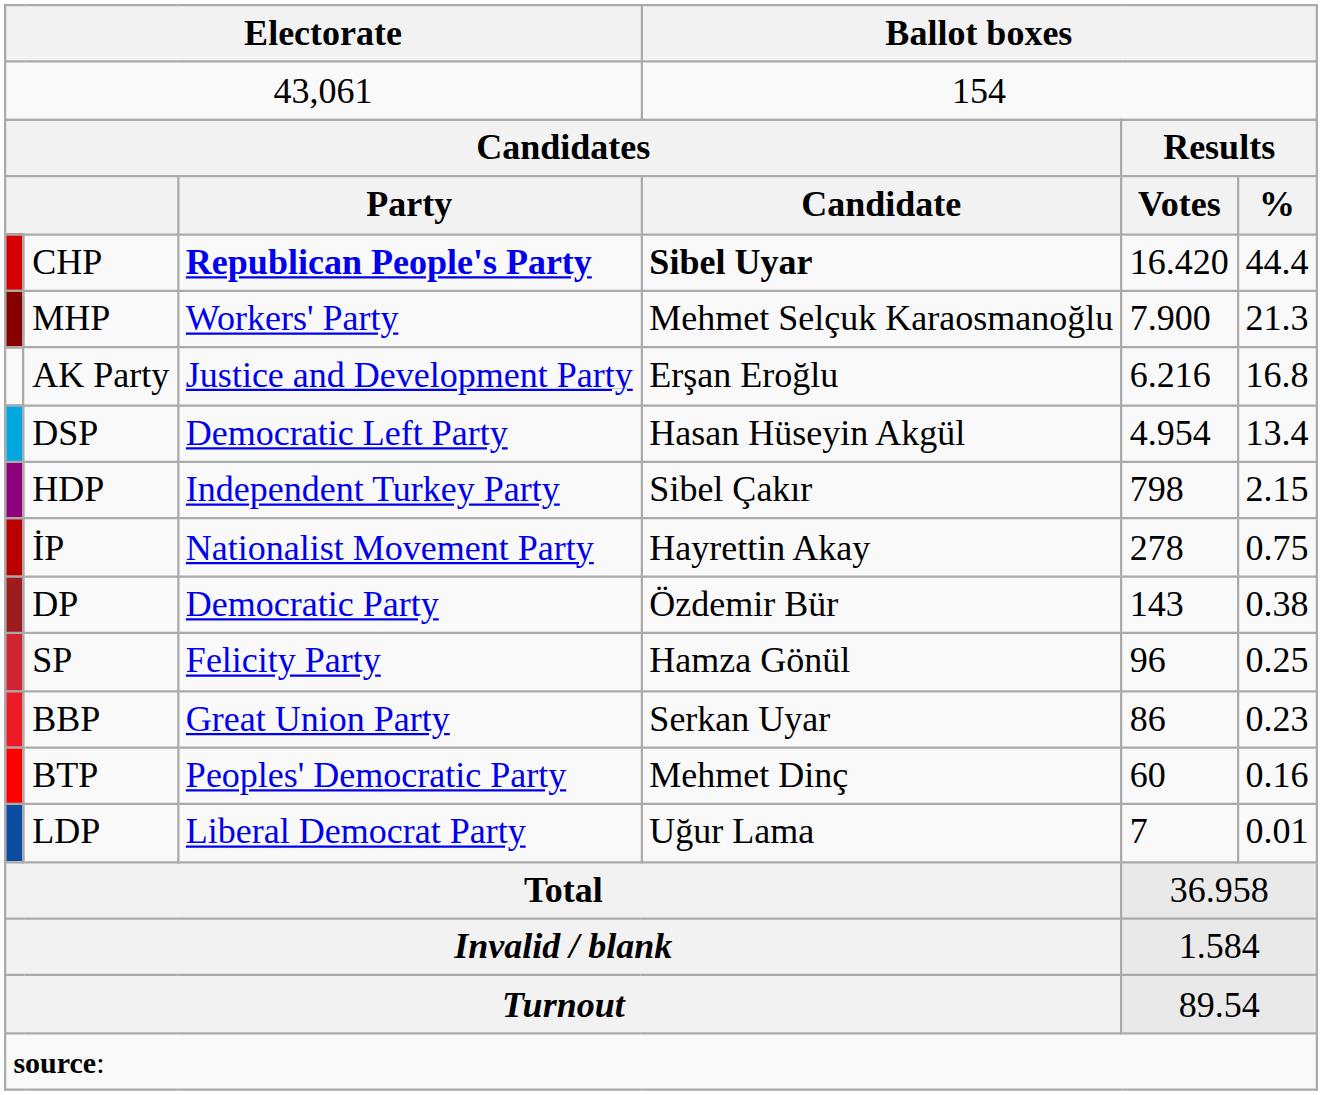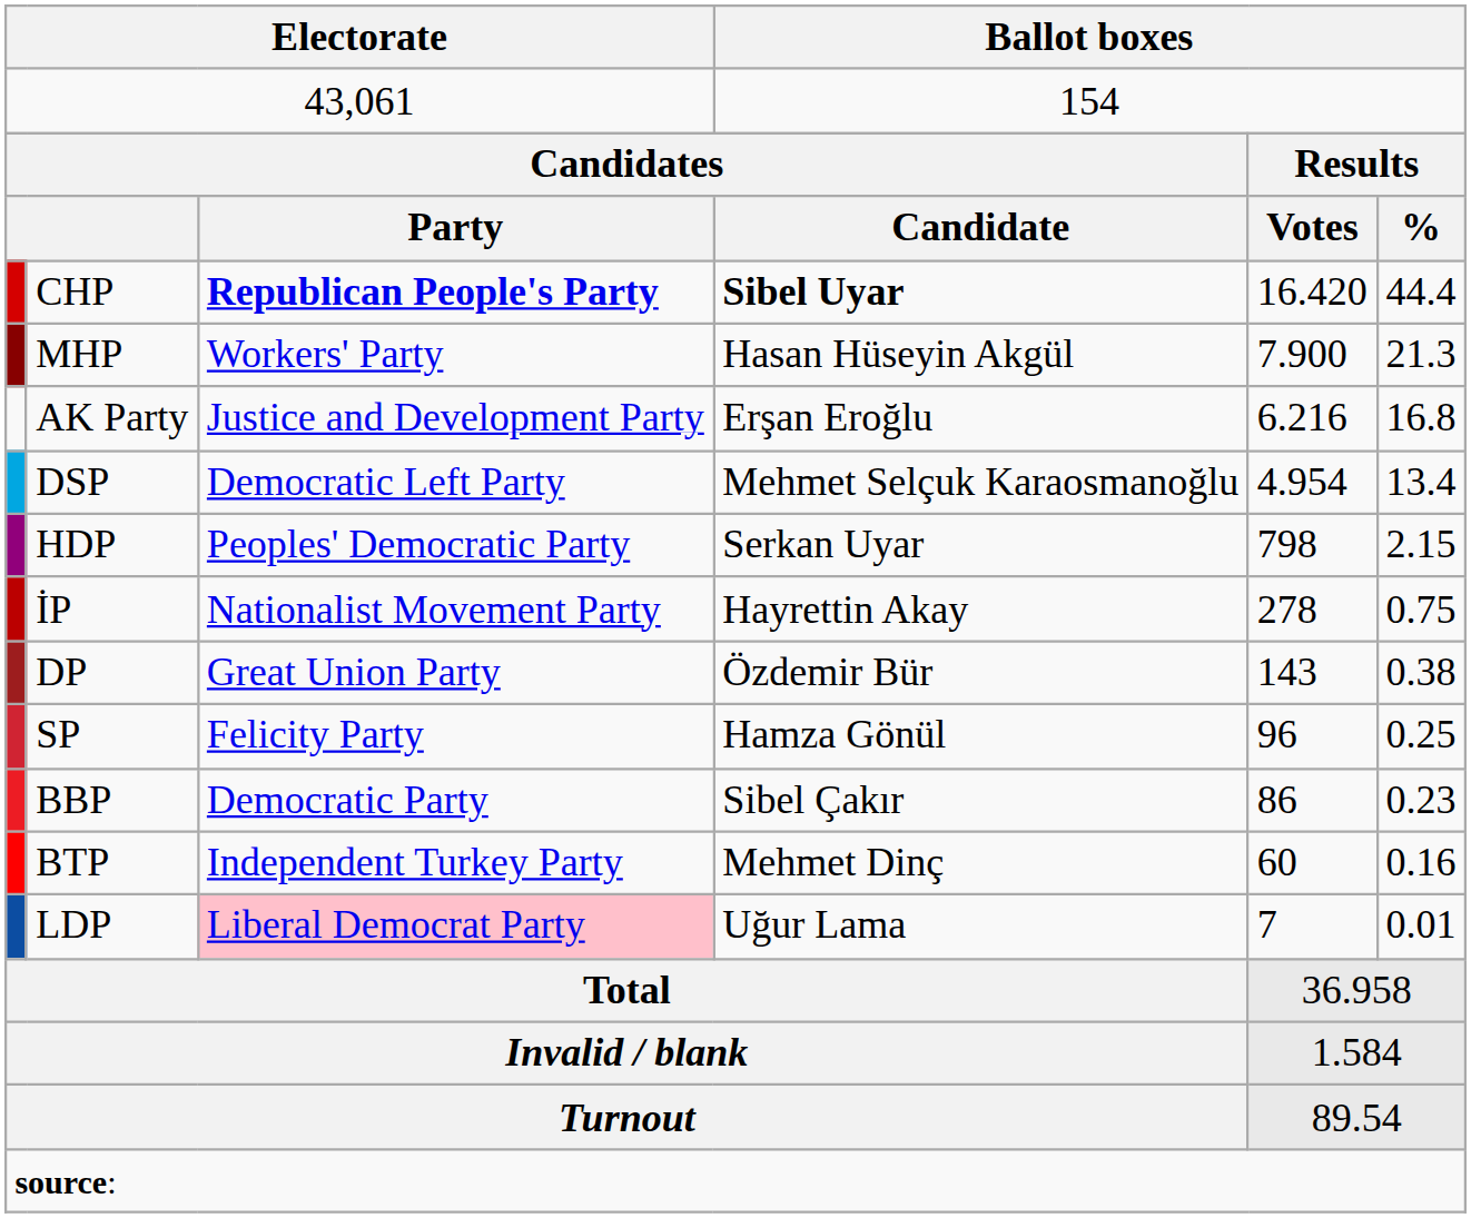MHP | column 4: Mehmet Selçuk Karaosmanoğlu -> Hasan Hüseyin Akgül
DSP | column 4: Hasan Hüseyin Akgül -> Mehmet Selçuk Karaosmanoğlu
HDP | column 3: Independent Turkey Party -> Peoples' Democratic Party
HDP | column 4: Sibel Çakır -> Serkan Uyar
DP | column 3: Democratic Party -> Great Union Party
BBP | column 3: Great Union Party -> Democratic Party
BBP | column 4: Serkan Uyar -> Sibel Çakır
BTP | column 3: Peoples' Democratic Party -> Independent Turkey Party
LDP | column 3: no background -> pink background
